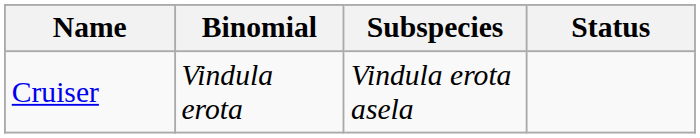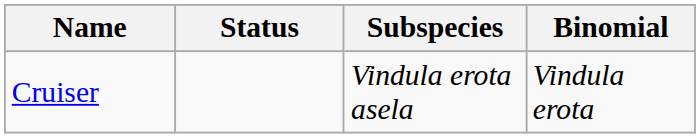columns swapped: Binomial <-> Status
